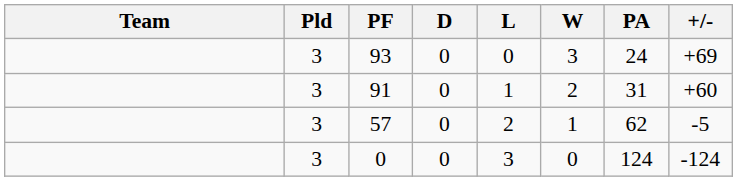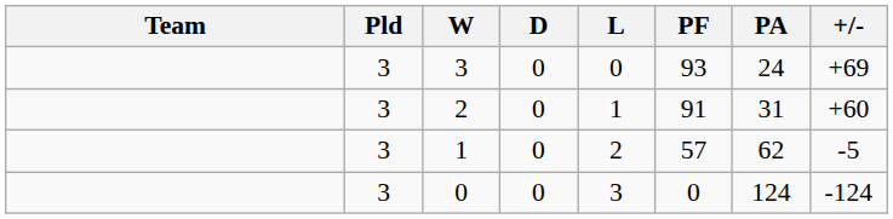columns swapped: W <-> PF
